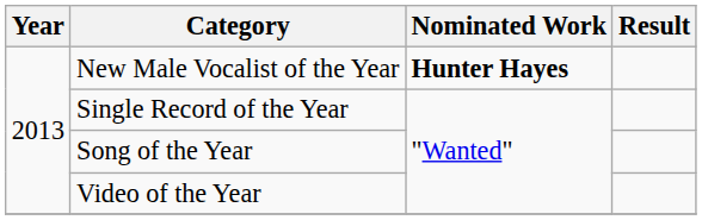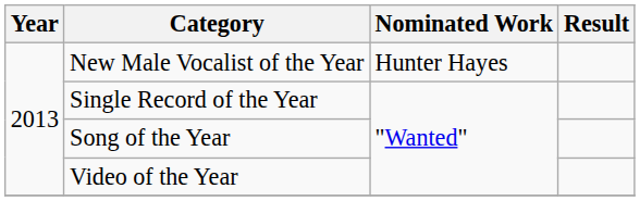New Male Vocalist of the Year | Nominated Work: bold -> normal
